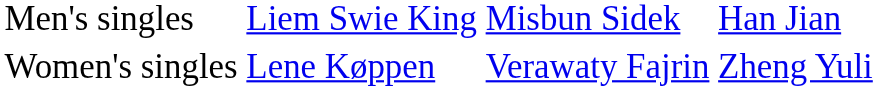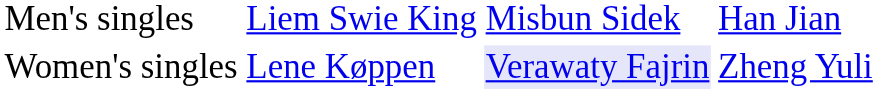Women's singles | column 3: no background -> lavender background
